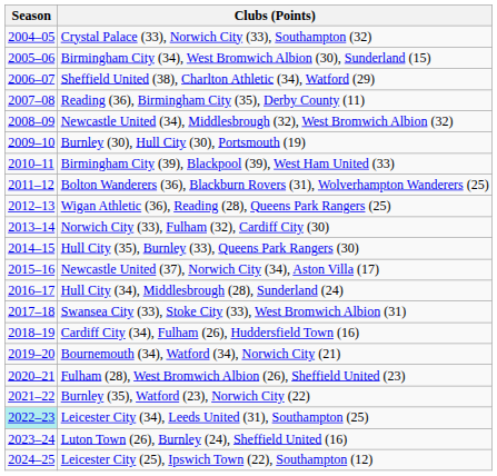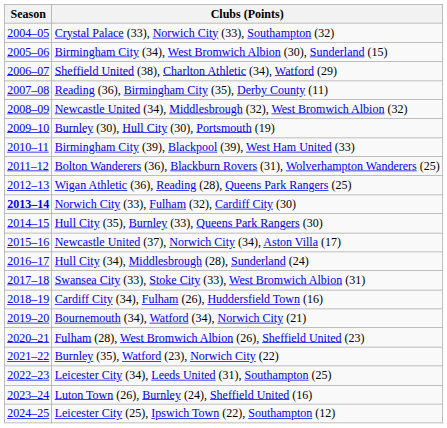Norwich City (33), Fulham (32), Cardiff City (30) | Season: normal -> bold
Leicester City (34), Leeds United (31), Southampton (25) | Season: paleturquoise background -> no background
